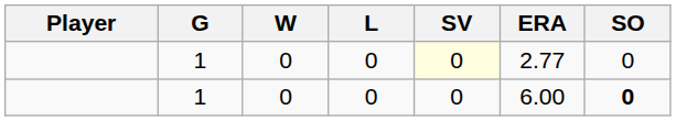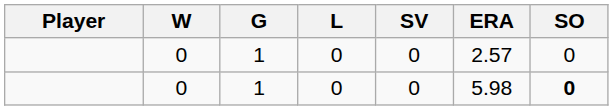columns swapped: G <-> W
row 2 | SV: lightyellow background -> no background
row 2 | ERA: 2.77 -> 2.57
row 3 | ERA: 6.00 -> 5.98
